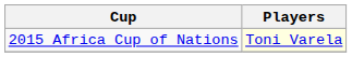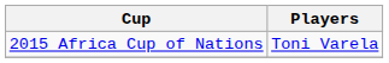2015 Africa Cup of Nations | Players: lightyellow background -> no background
